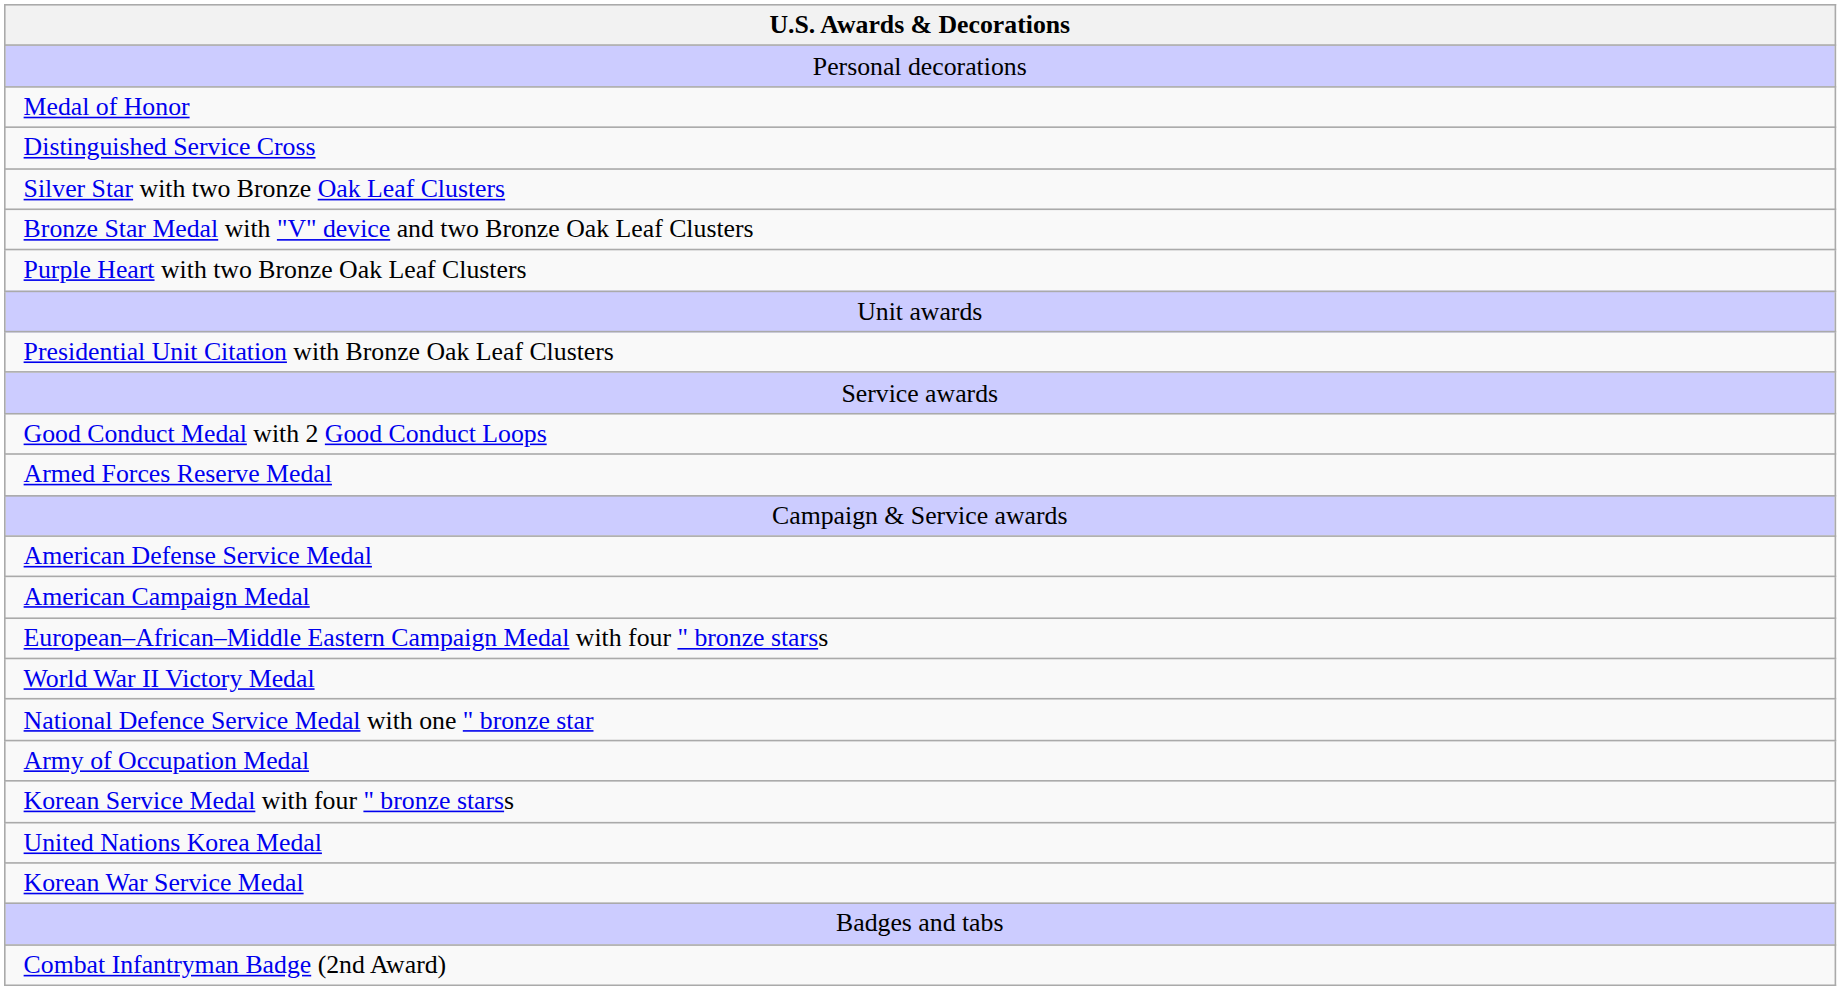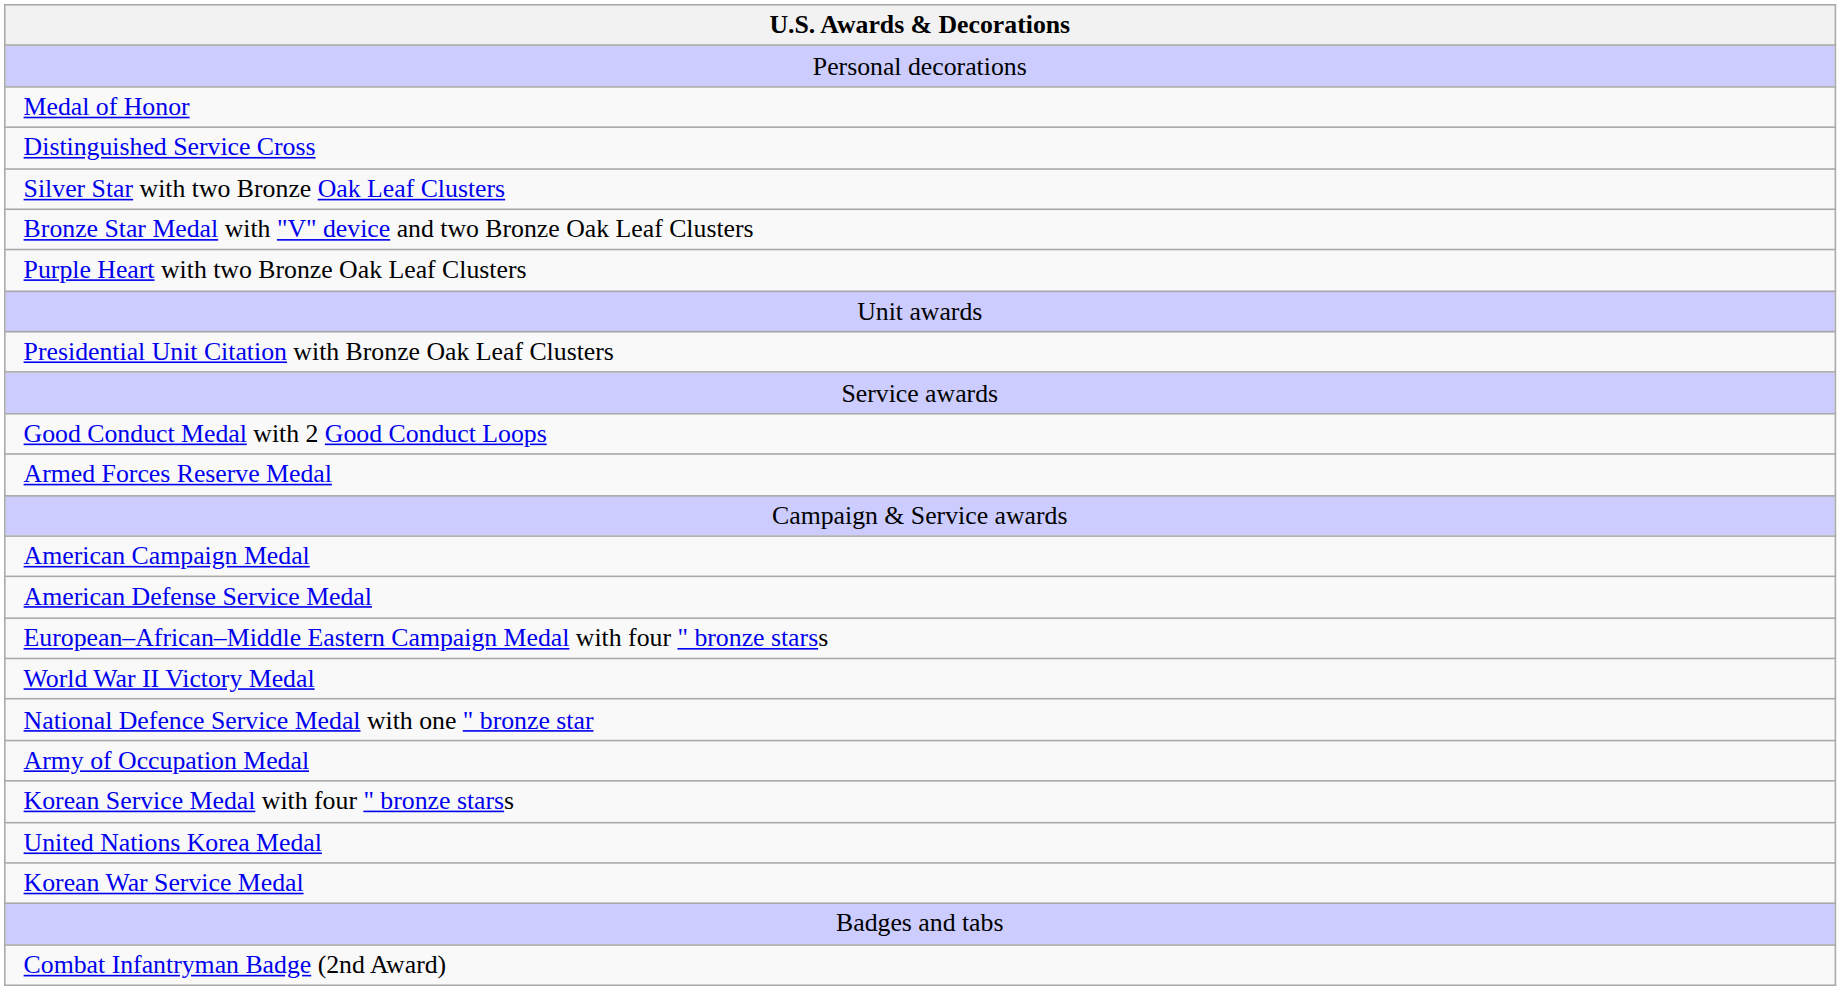row 14 | column 1: American Defense Service Medal -> American Campaign Medal
row 15 | column 1: American Campaign Medal -> American Defense Service Medal
